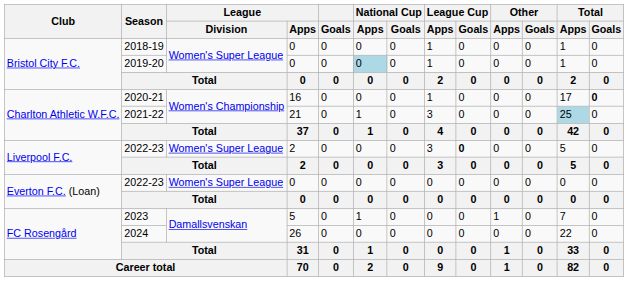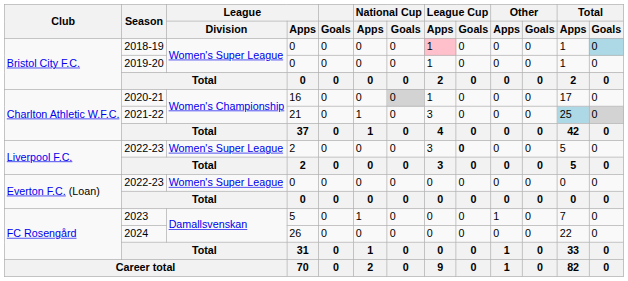2018-19 | League Cup / Apps: no background -> pink background
2018-19 | Total / Goals: no background -> lightblue background
2019-20 | National Cup / Apps: lightblue background -> no background
2020-21 | National Cup / Goals: no background -> lightgrey background
2020-21 | Total / Goals: bold -> normal
2021-22 | Total / Goals: no background -> lightgrey background
